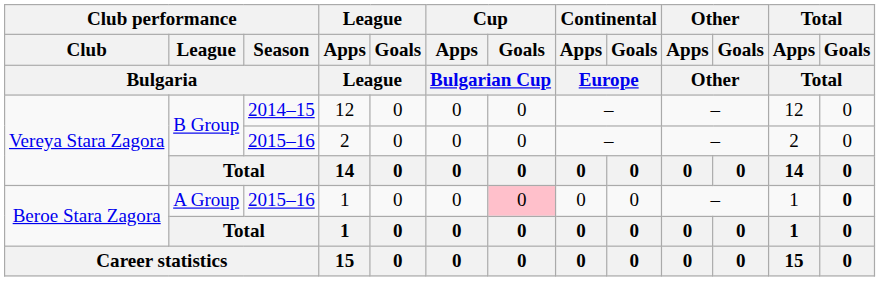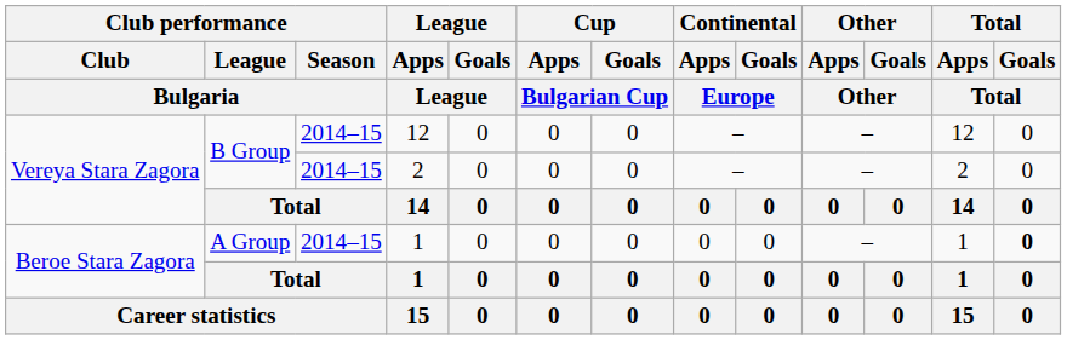row 5 | Club performance / Season / Bulgaria: 2015–16 -> 2014–15
row 7 | Club performance / Season / Bulgaria: 2015–16 -> 2014–15
row 7 | Cup / Goals / Bulgarian Cup: pink background -> no background
